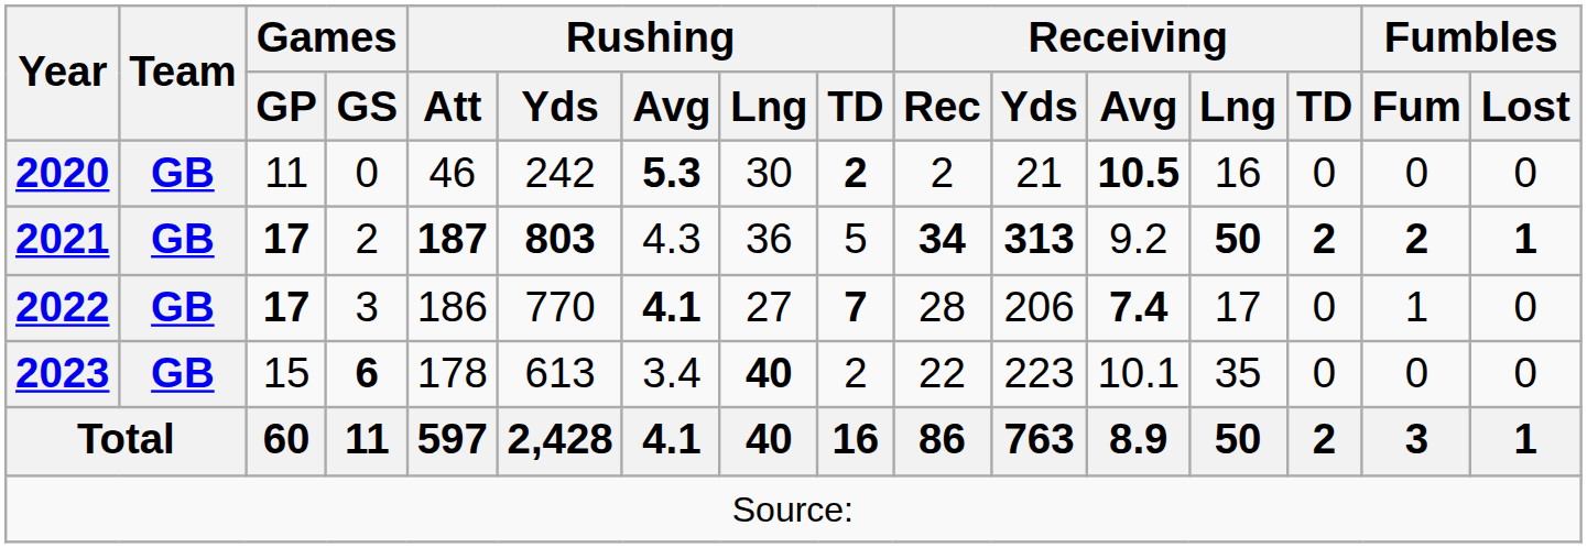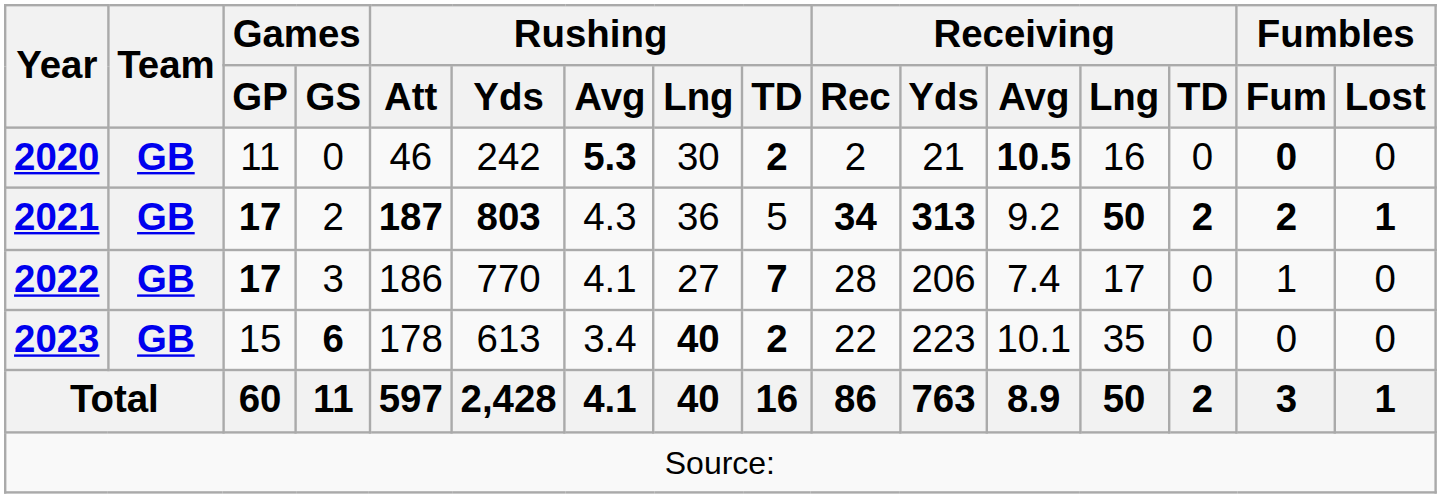2020 | Fumbles / Fum: normal -> bold
2022 | Rushing / Avg: bold -> normal
2022 | Receiving / Avg: bold -> normal
2023 | Rushing / TD: normal -> bold
